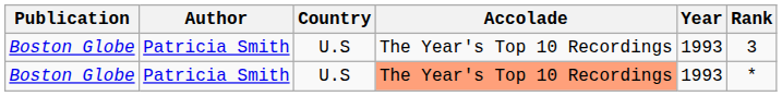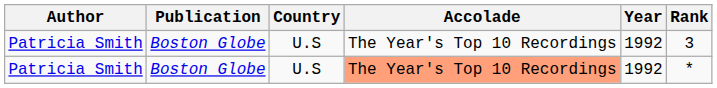columns swapped: Publication <-> Author
row 2 | Year: 1993 -> 1992
row 3 | Year: 1993 -> 1992
